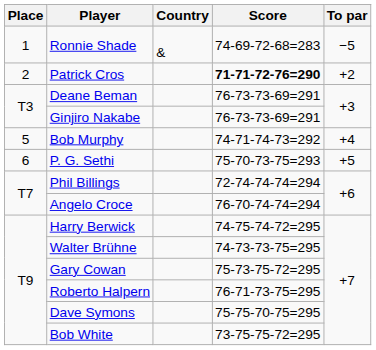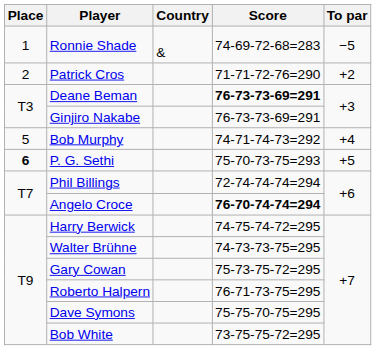Patrick Cros | Score: bold -> normal
Deane Beman | Score: normal -> bold
P. G. Sethi | Place: normal -> bold
Angelo Croce | Score: normal -> bold
